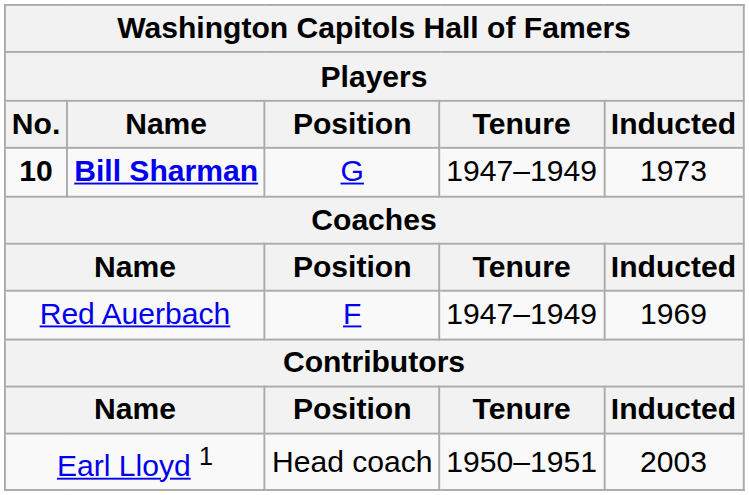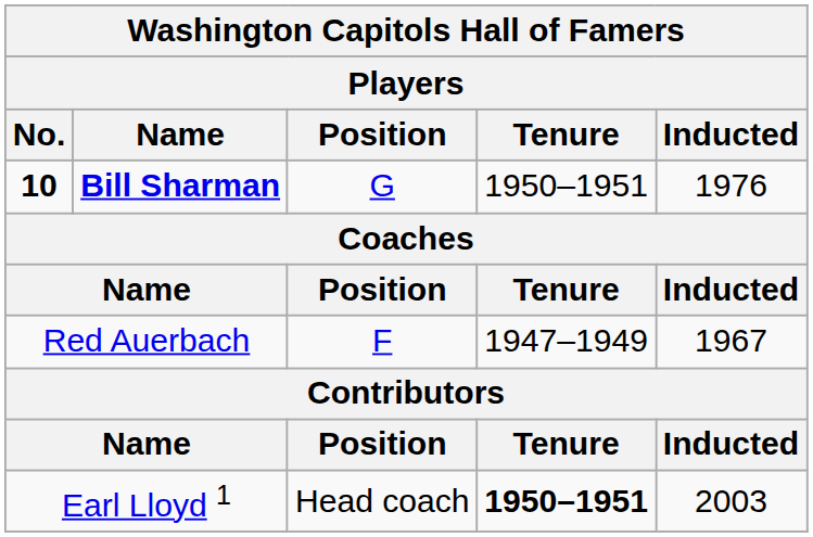10 | Tenure: 1947–1949 -> 1950–1951
10 | Inducted: 1973 -> 1976
Red Auerbach | Inducted: 1969 -> 1967
Earl Lloyd 1 | Tenure: normal -> bold
